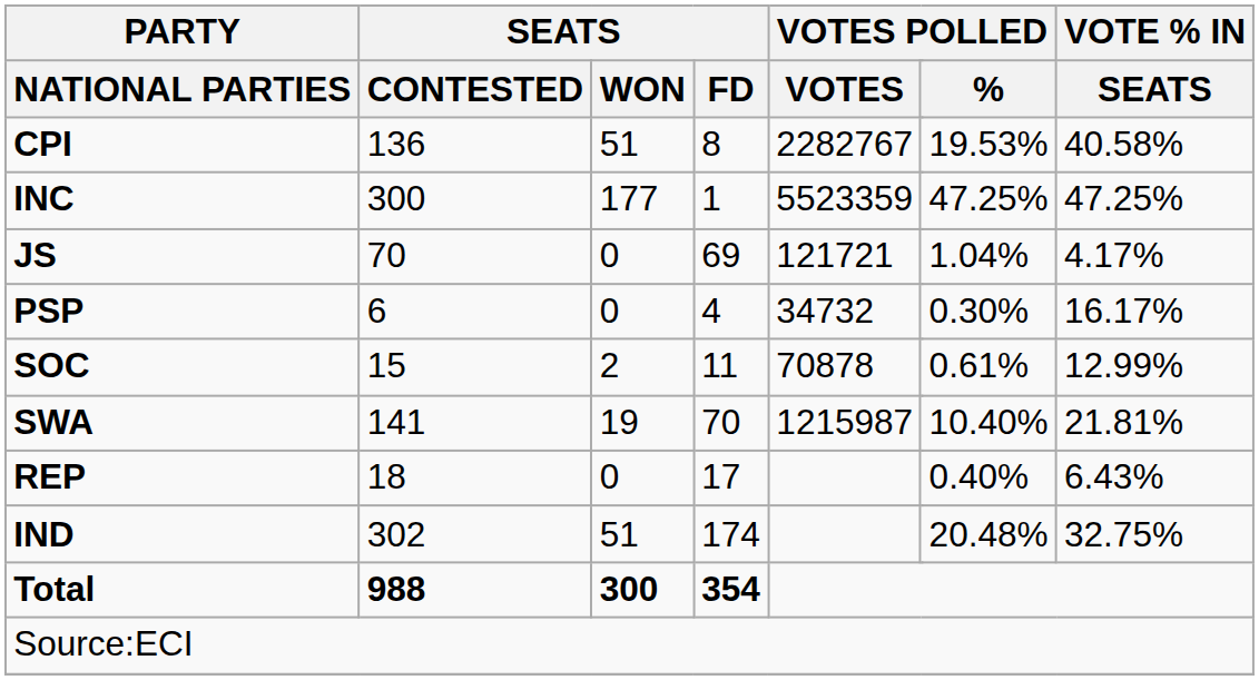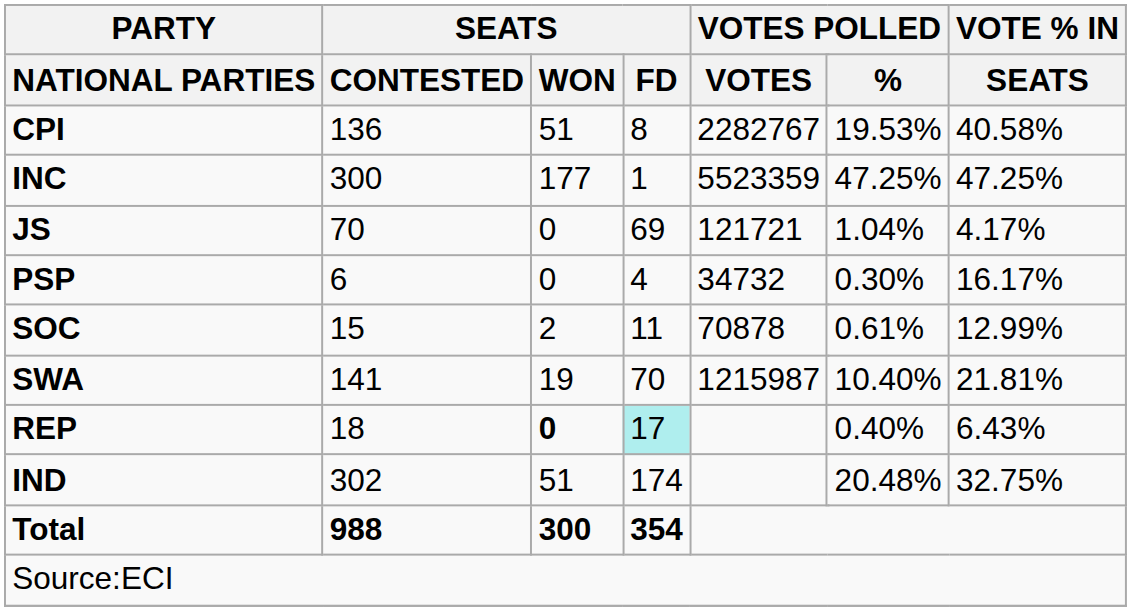REP | SEATS / WON: normal -> bold
REP | SEATS / FD: no background -> paleturquoise background
